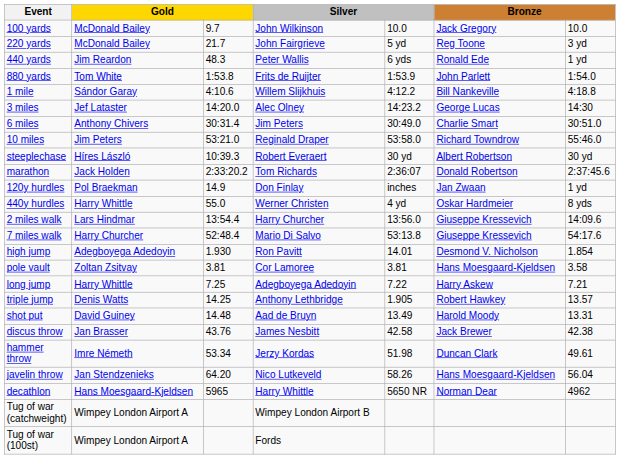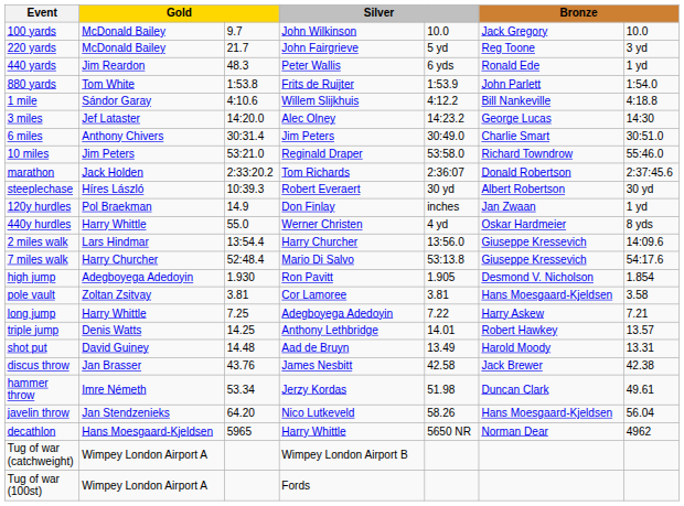rows swapped: marathon <-> steeplechase
high jump | column 5: 14.01 -> 1.905
triple jump | column 5: 1.905 -> 14.01
